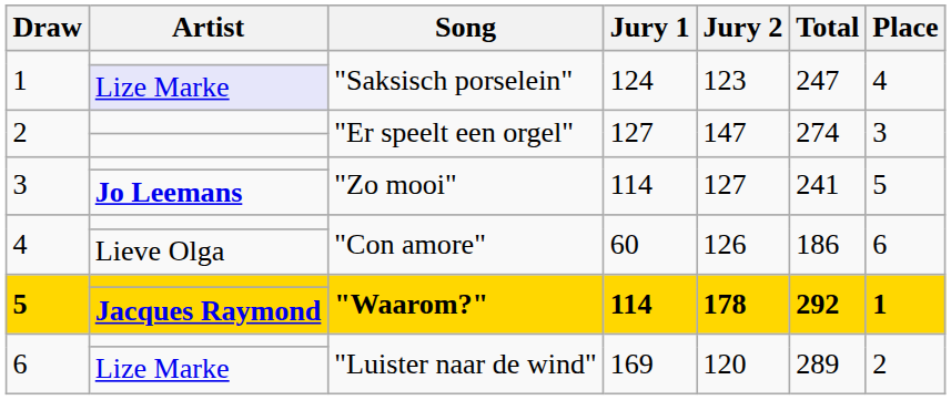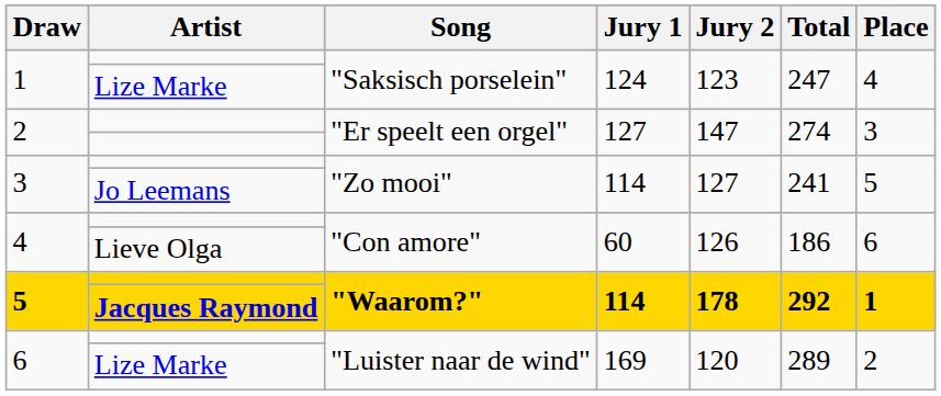1 / Lize Marke | Artist: lavender background -> no background
3 / Jo Leemans | Artist: bold -> normal
